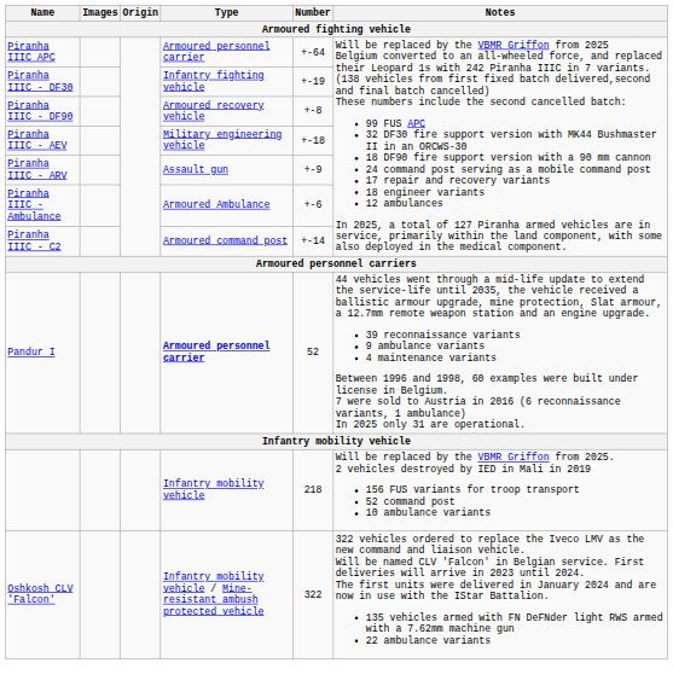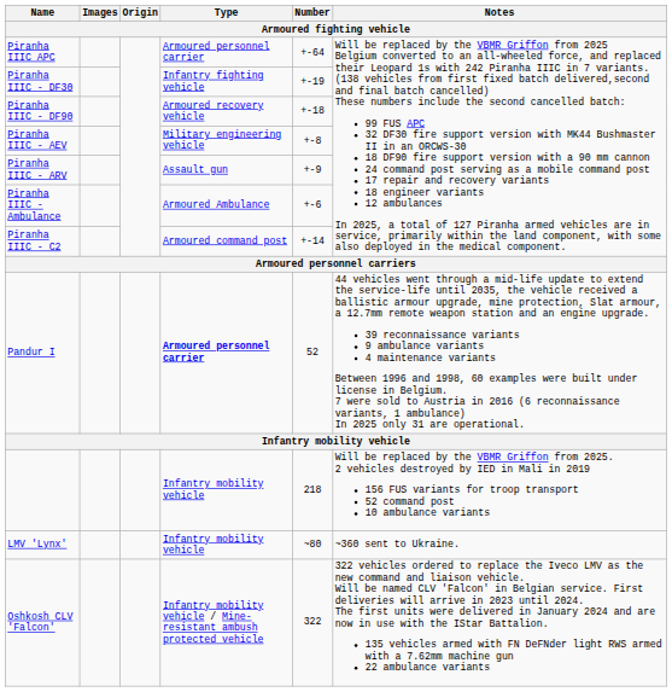Piranha IIIC - DF90 | Number: +-8 -> +-18
Piranha IIIC - AEV | Number: +-18 -> +-8
+ row: LMV 'Lynx' | Infantry mobility vehicle | ~80 | ~360 sent to Ukraine.
